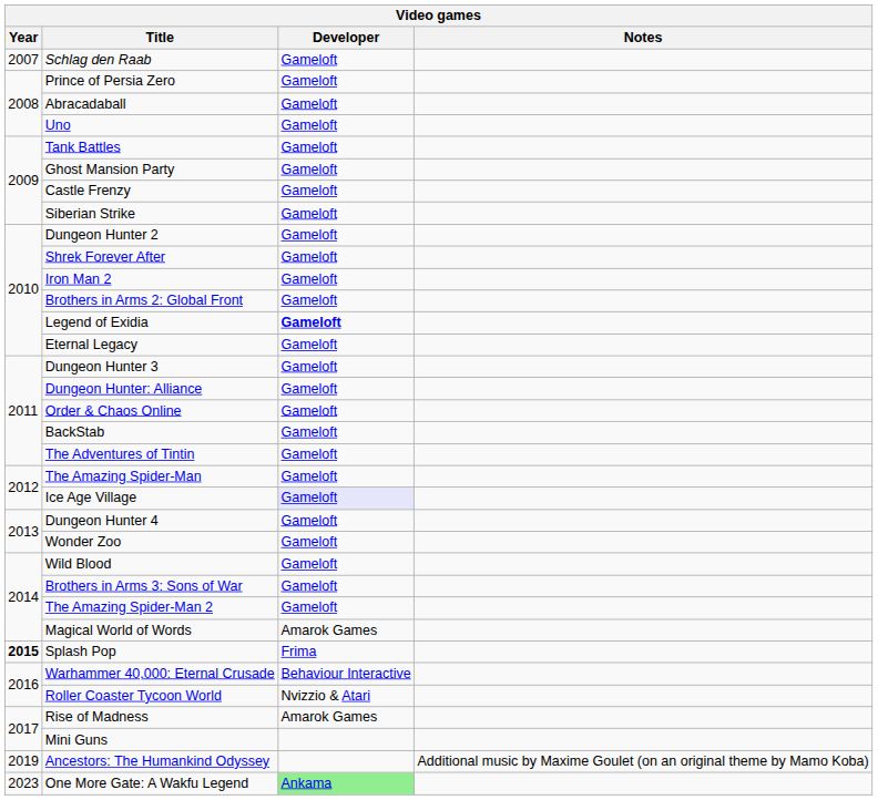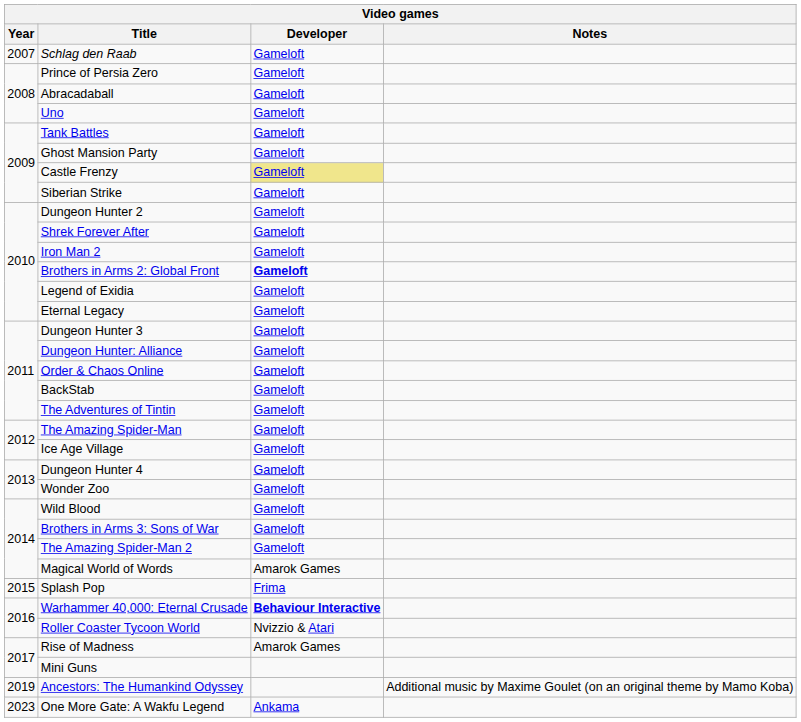Castle Frenzy | Developer: no background -> khaki background
Brothers in Arms 2: Global Front | Developer: normal -> bold
Legend of Exidia | Developer: bold -> normal
Ice Age Village | Developer: lavender background -> no background
Splash Pop | Year: bold -> normal
Warhammer 40,000: Eternal Crusade | Developer: normal -> bold
One More Gate: A Wakfu Legend | Developer: lightgreen background -> no background
